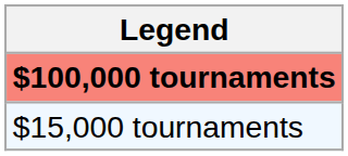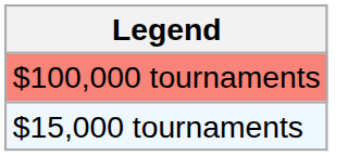row 2 | column 1: bold -> normal
